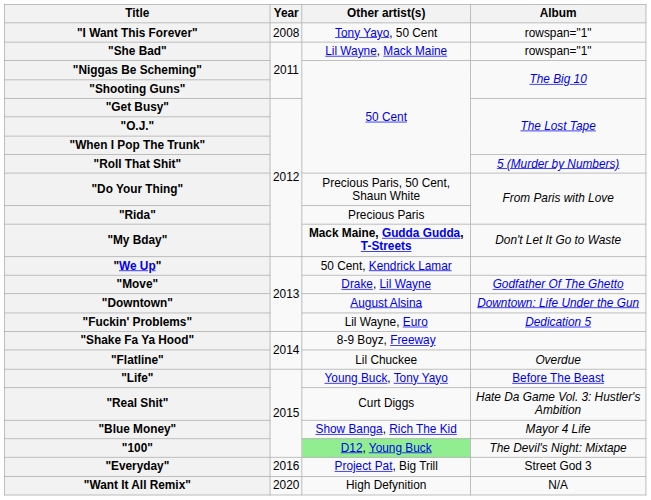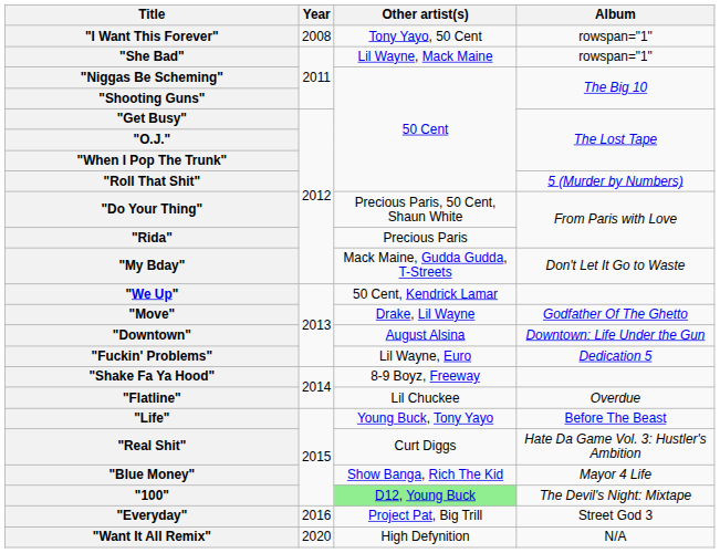"My Bday" | Other artist(s): bold -> normal
